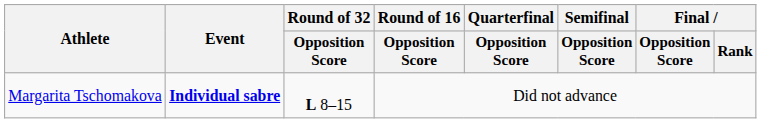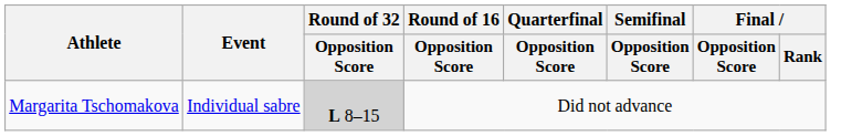Margarita Tschomakova | Event: bold -> normal
Margarita Tschomakova | Round of 32 / Opposition Score: no background -> lightgrey background
